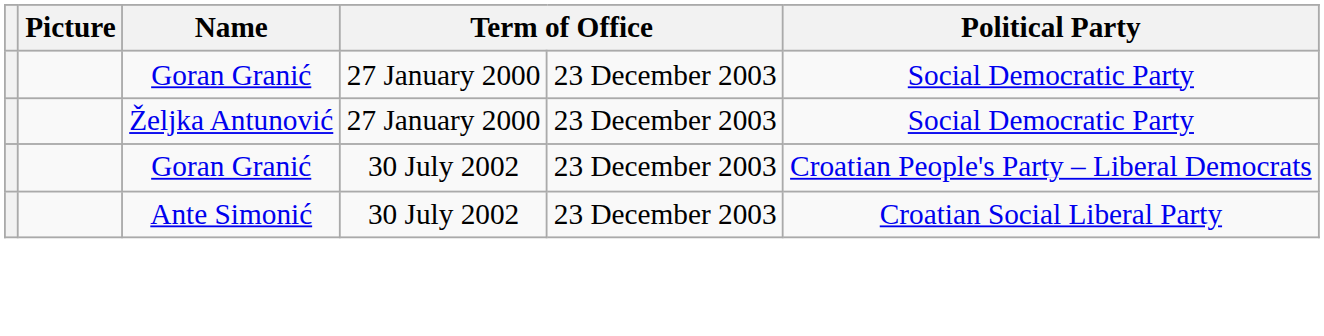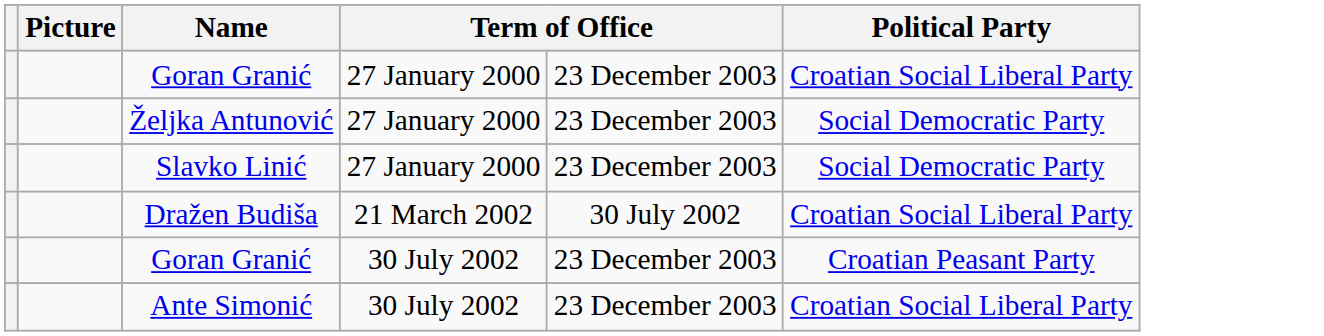Goran Granić / 27 January 2000 | Political Party: Social Democratic Party -> Croatian Social Liberal Party
+ row: Slavko Linić | 27 January 2000 | 23 December 2003 | Social Democratic Party
+ row: Dražen Budiša | 21 March 2002 | 30 July 2002 | Croatian Social Liberal Party
Goran Granić / 30 July 2002 | Political Party: Croatian People's Party – Liberal Democrats -> Croatian Peasant Party
